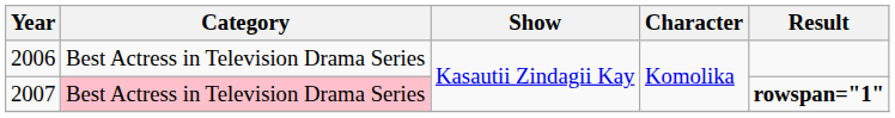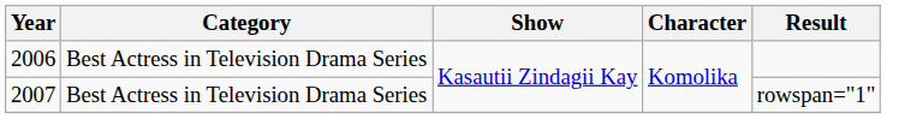2007 | Category: pink background -> no background
2007 | Result: bold -> normal
